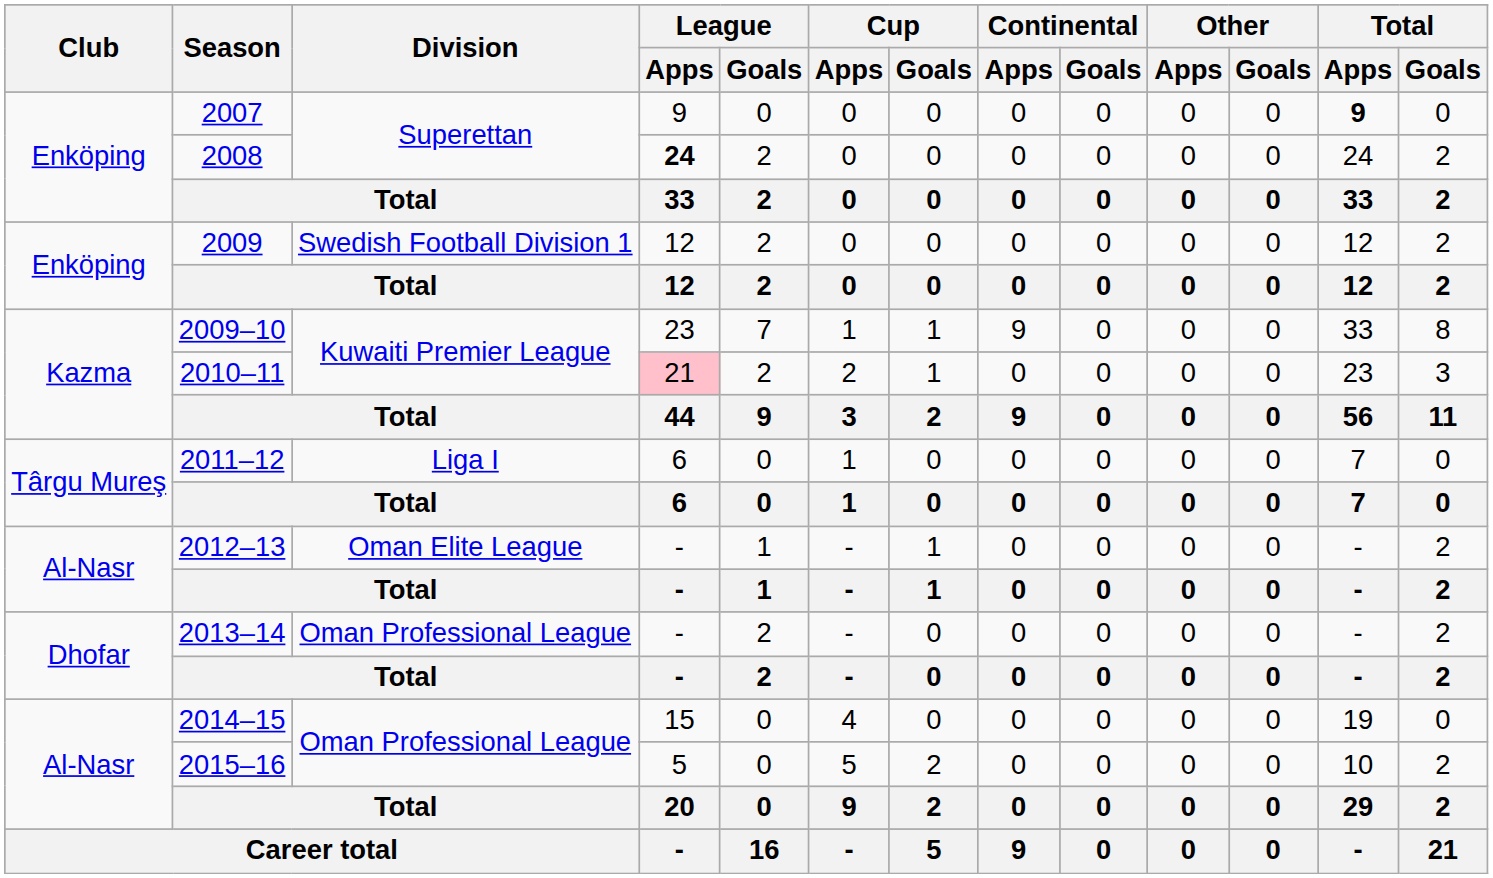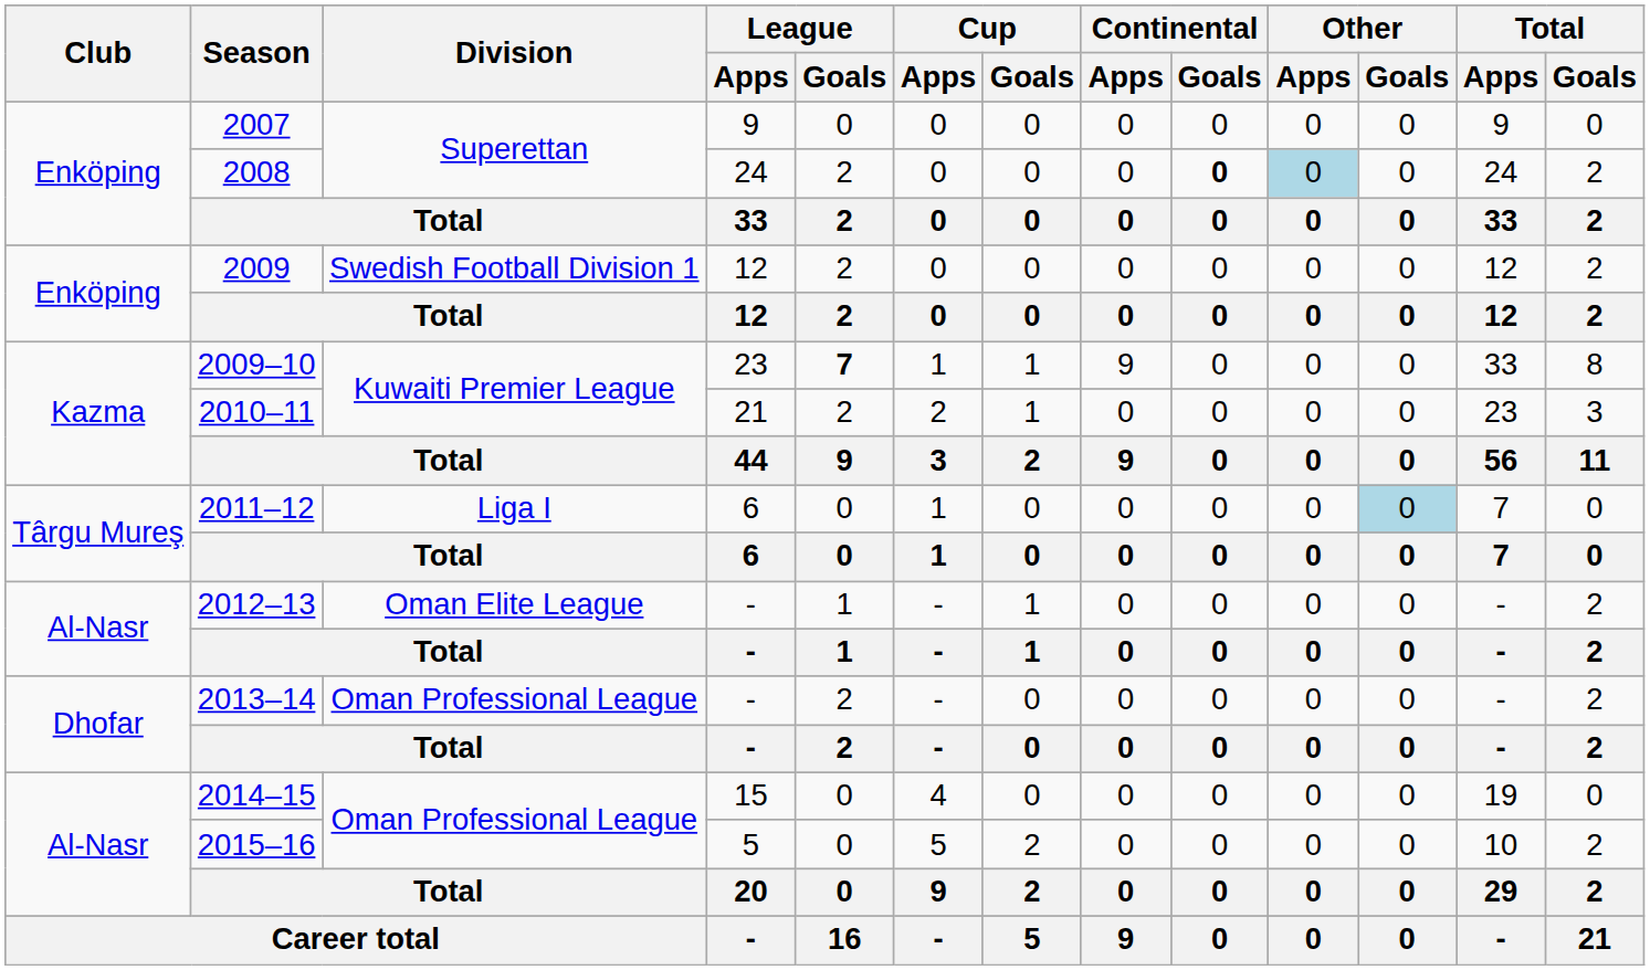2007 | Total / Apps: bold -> normal
2008 | League / Apps: bold -> normal
2008 | Continental / Goals: normal -> bold
2008 | Other / Apps: no background -> lightblue background
2009–10 | League / Goals: normal -> bold
2010–11 | League / Apps: pink background -> no background
2011–12 | Other / Goals: no background -> lightblue background
